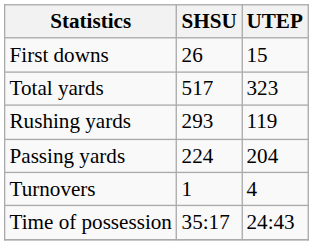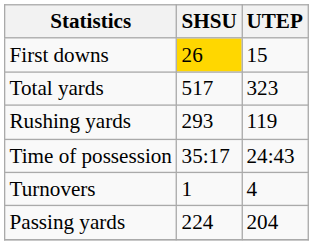First downs | SHSU: no background -> gold background
rows swapped: Passing yards <-> Time of possession
